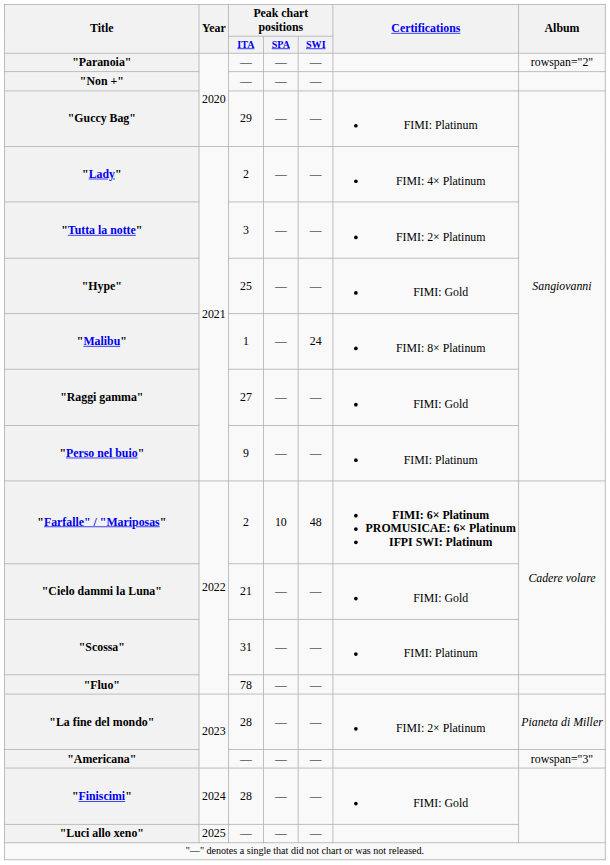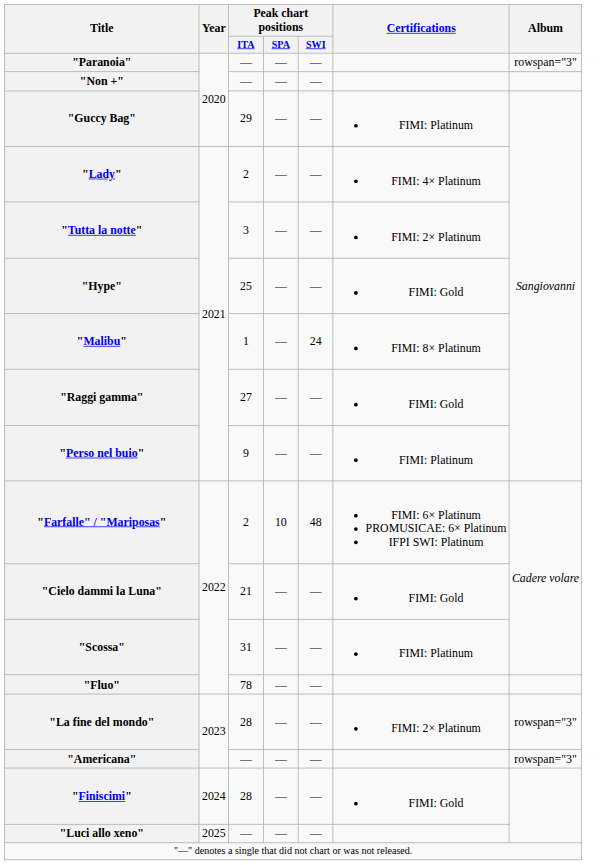"Paranoia" | Album: rowspan="2" -> rowspan="3"
"Farfalle" / "Mariposas" | Certifications: bold -> normal
"La fine del mondo" | Album: Pianeta di Miller -> rowspan="3"
